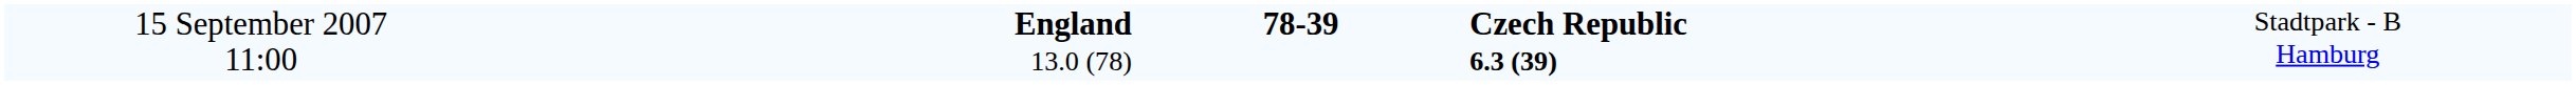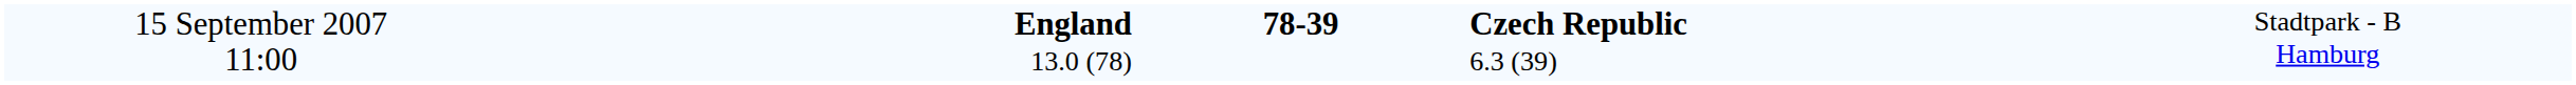13.0 (78) | column 4: bold -> normal
